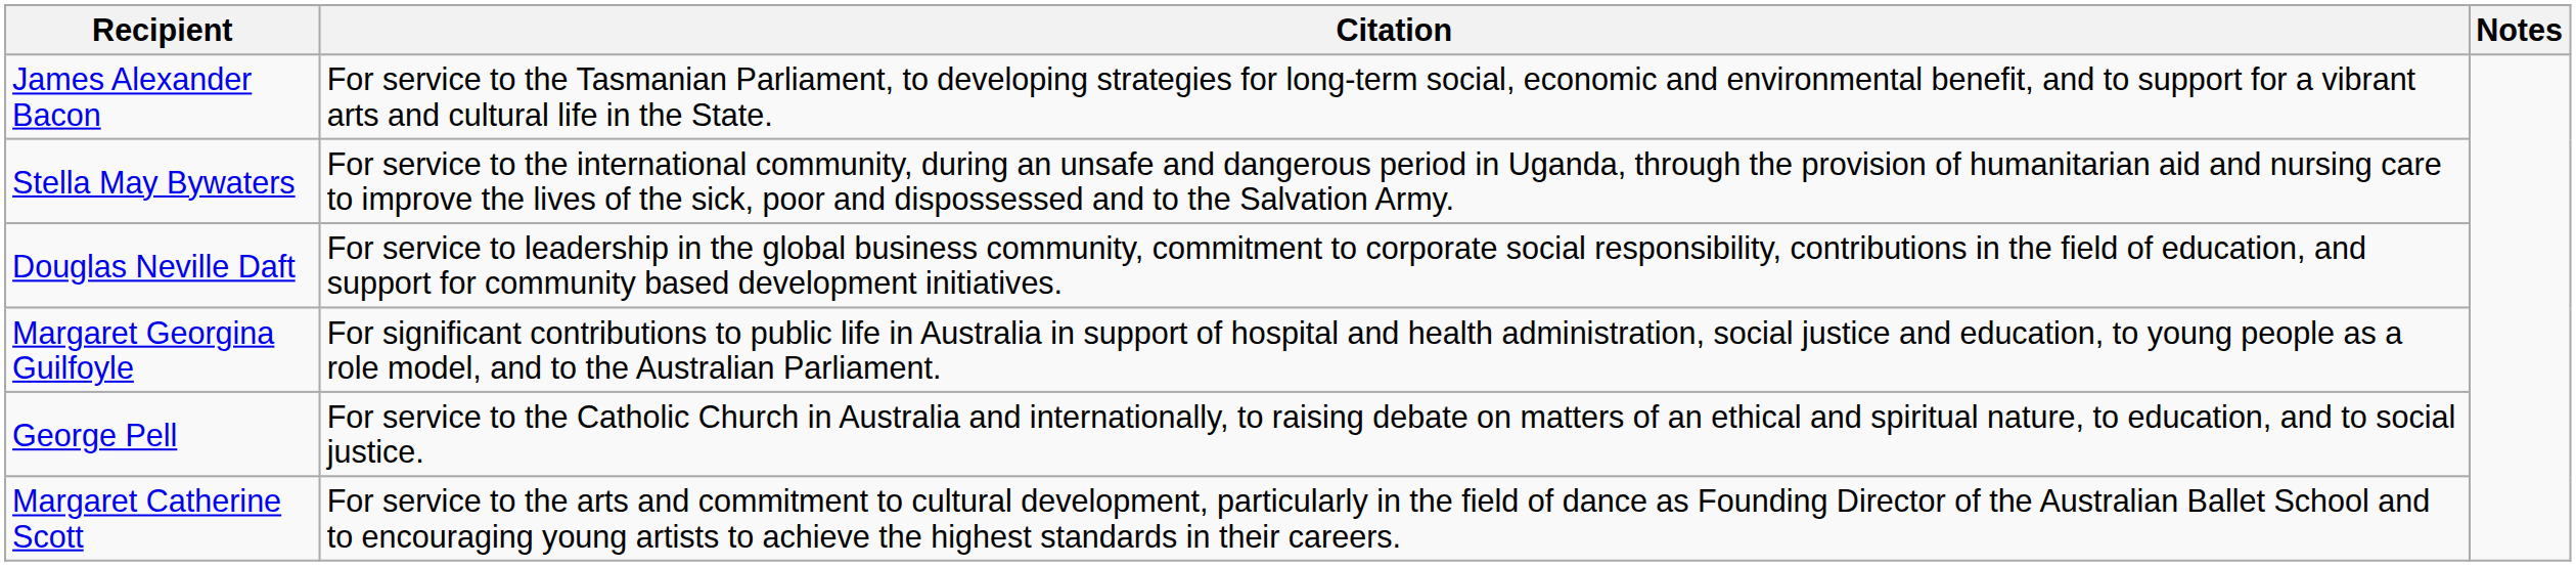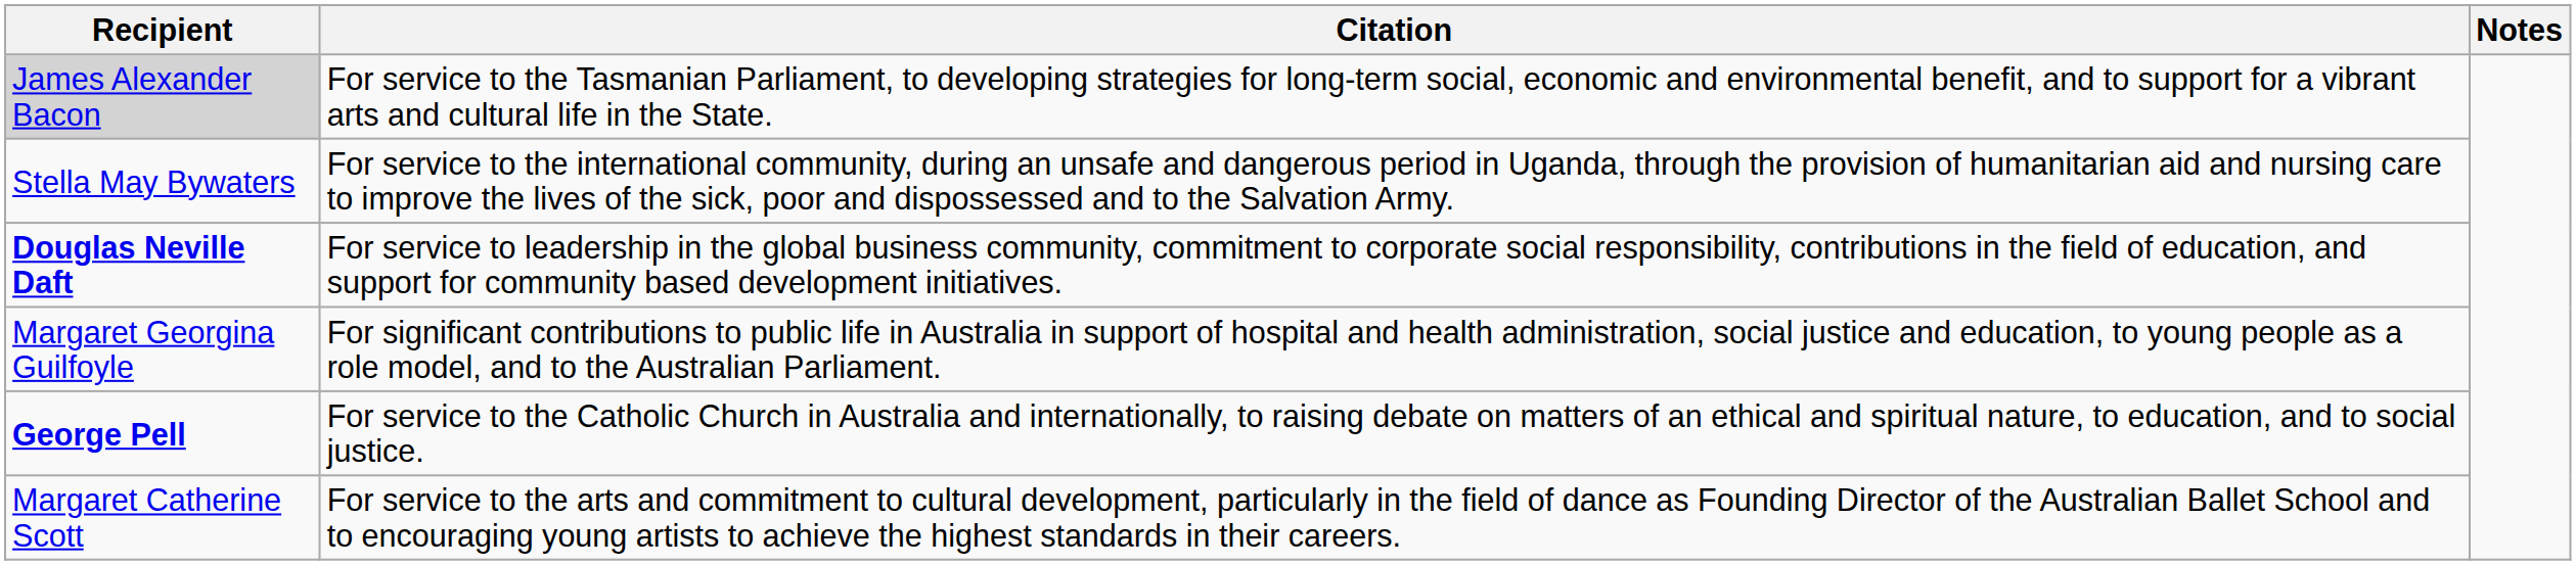James Alexander Bacon | Recipient: no background -> lightgrey background
Douglas Neville Daft | Recipient: normal -> bold
George Pell | Recipient: normal -> bold
